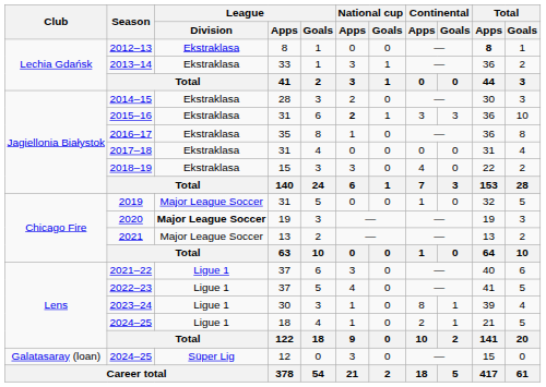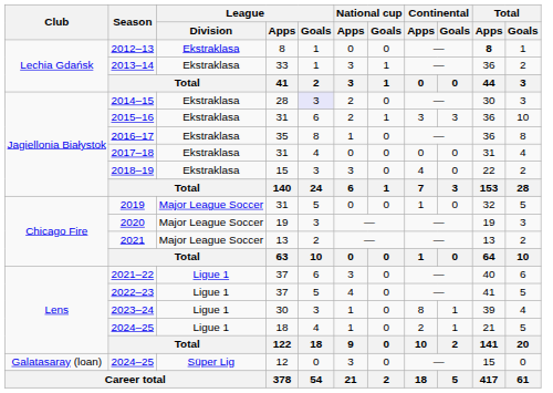2014–15 | League / Goals: no background -> lavender background
2015–16 | National cup / Apps: bold -> normal
2020 | League / Division: bold -> normal
